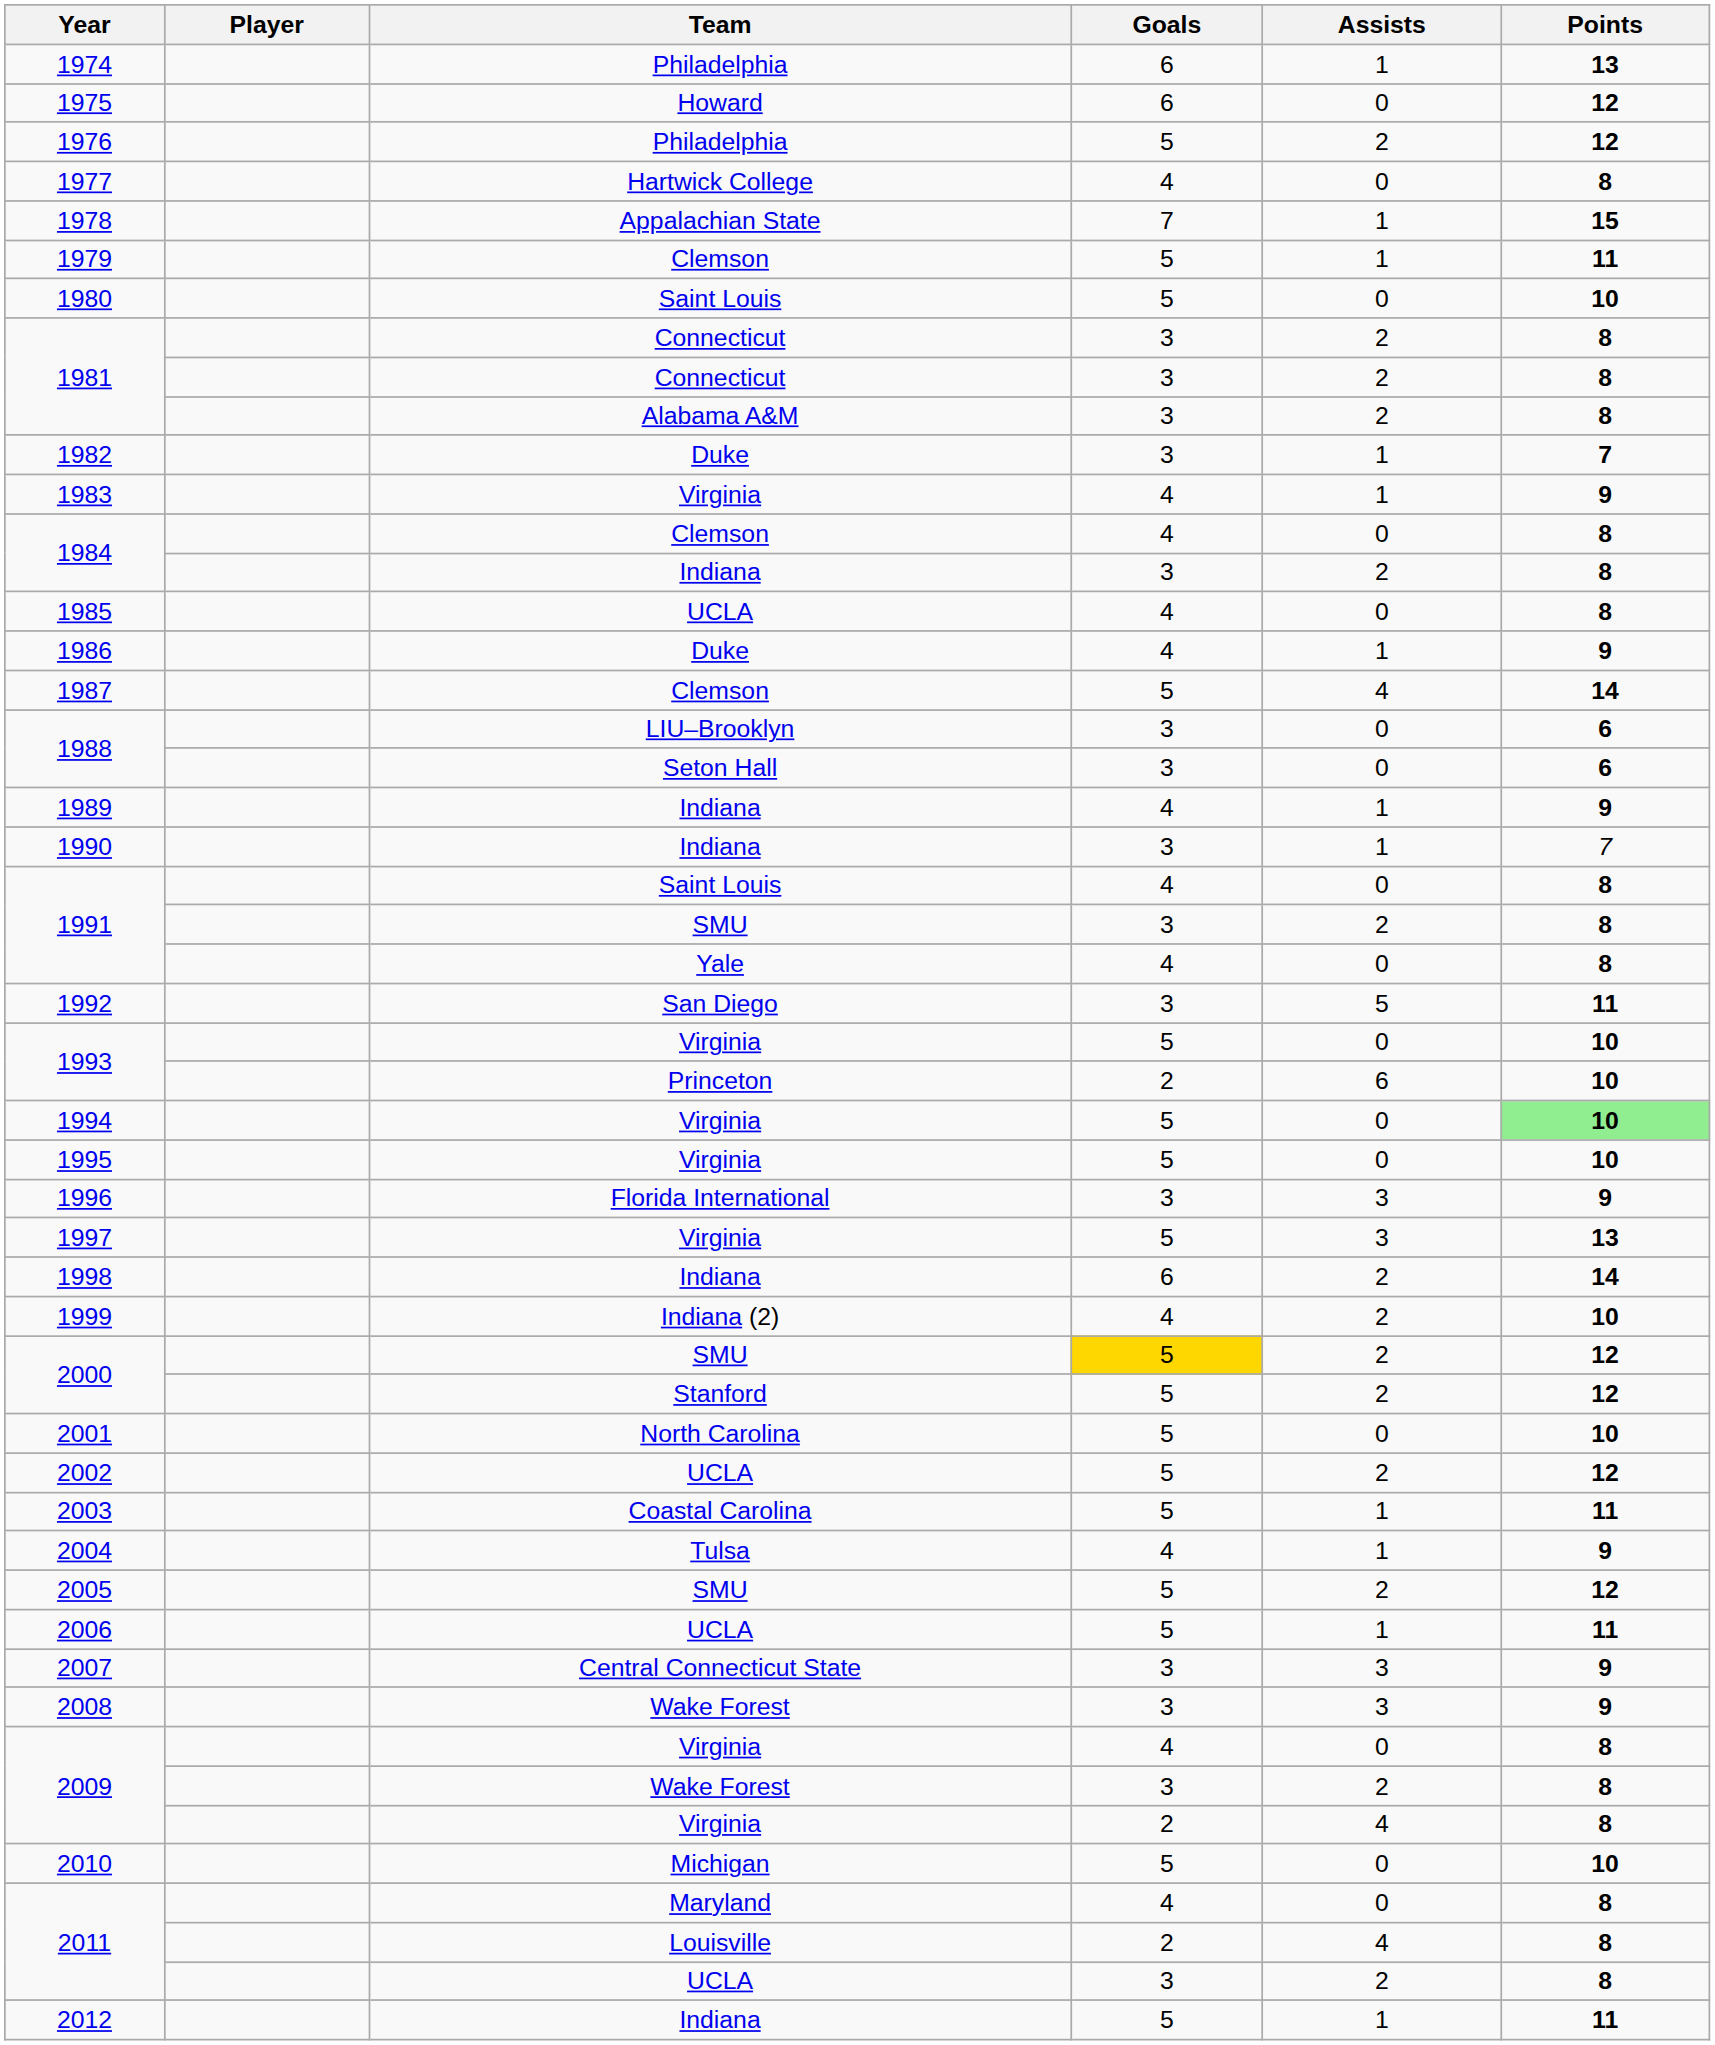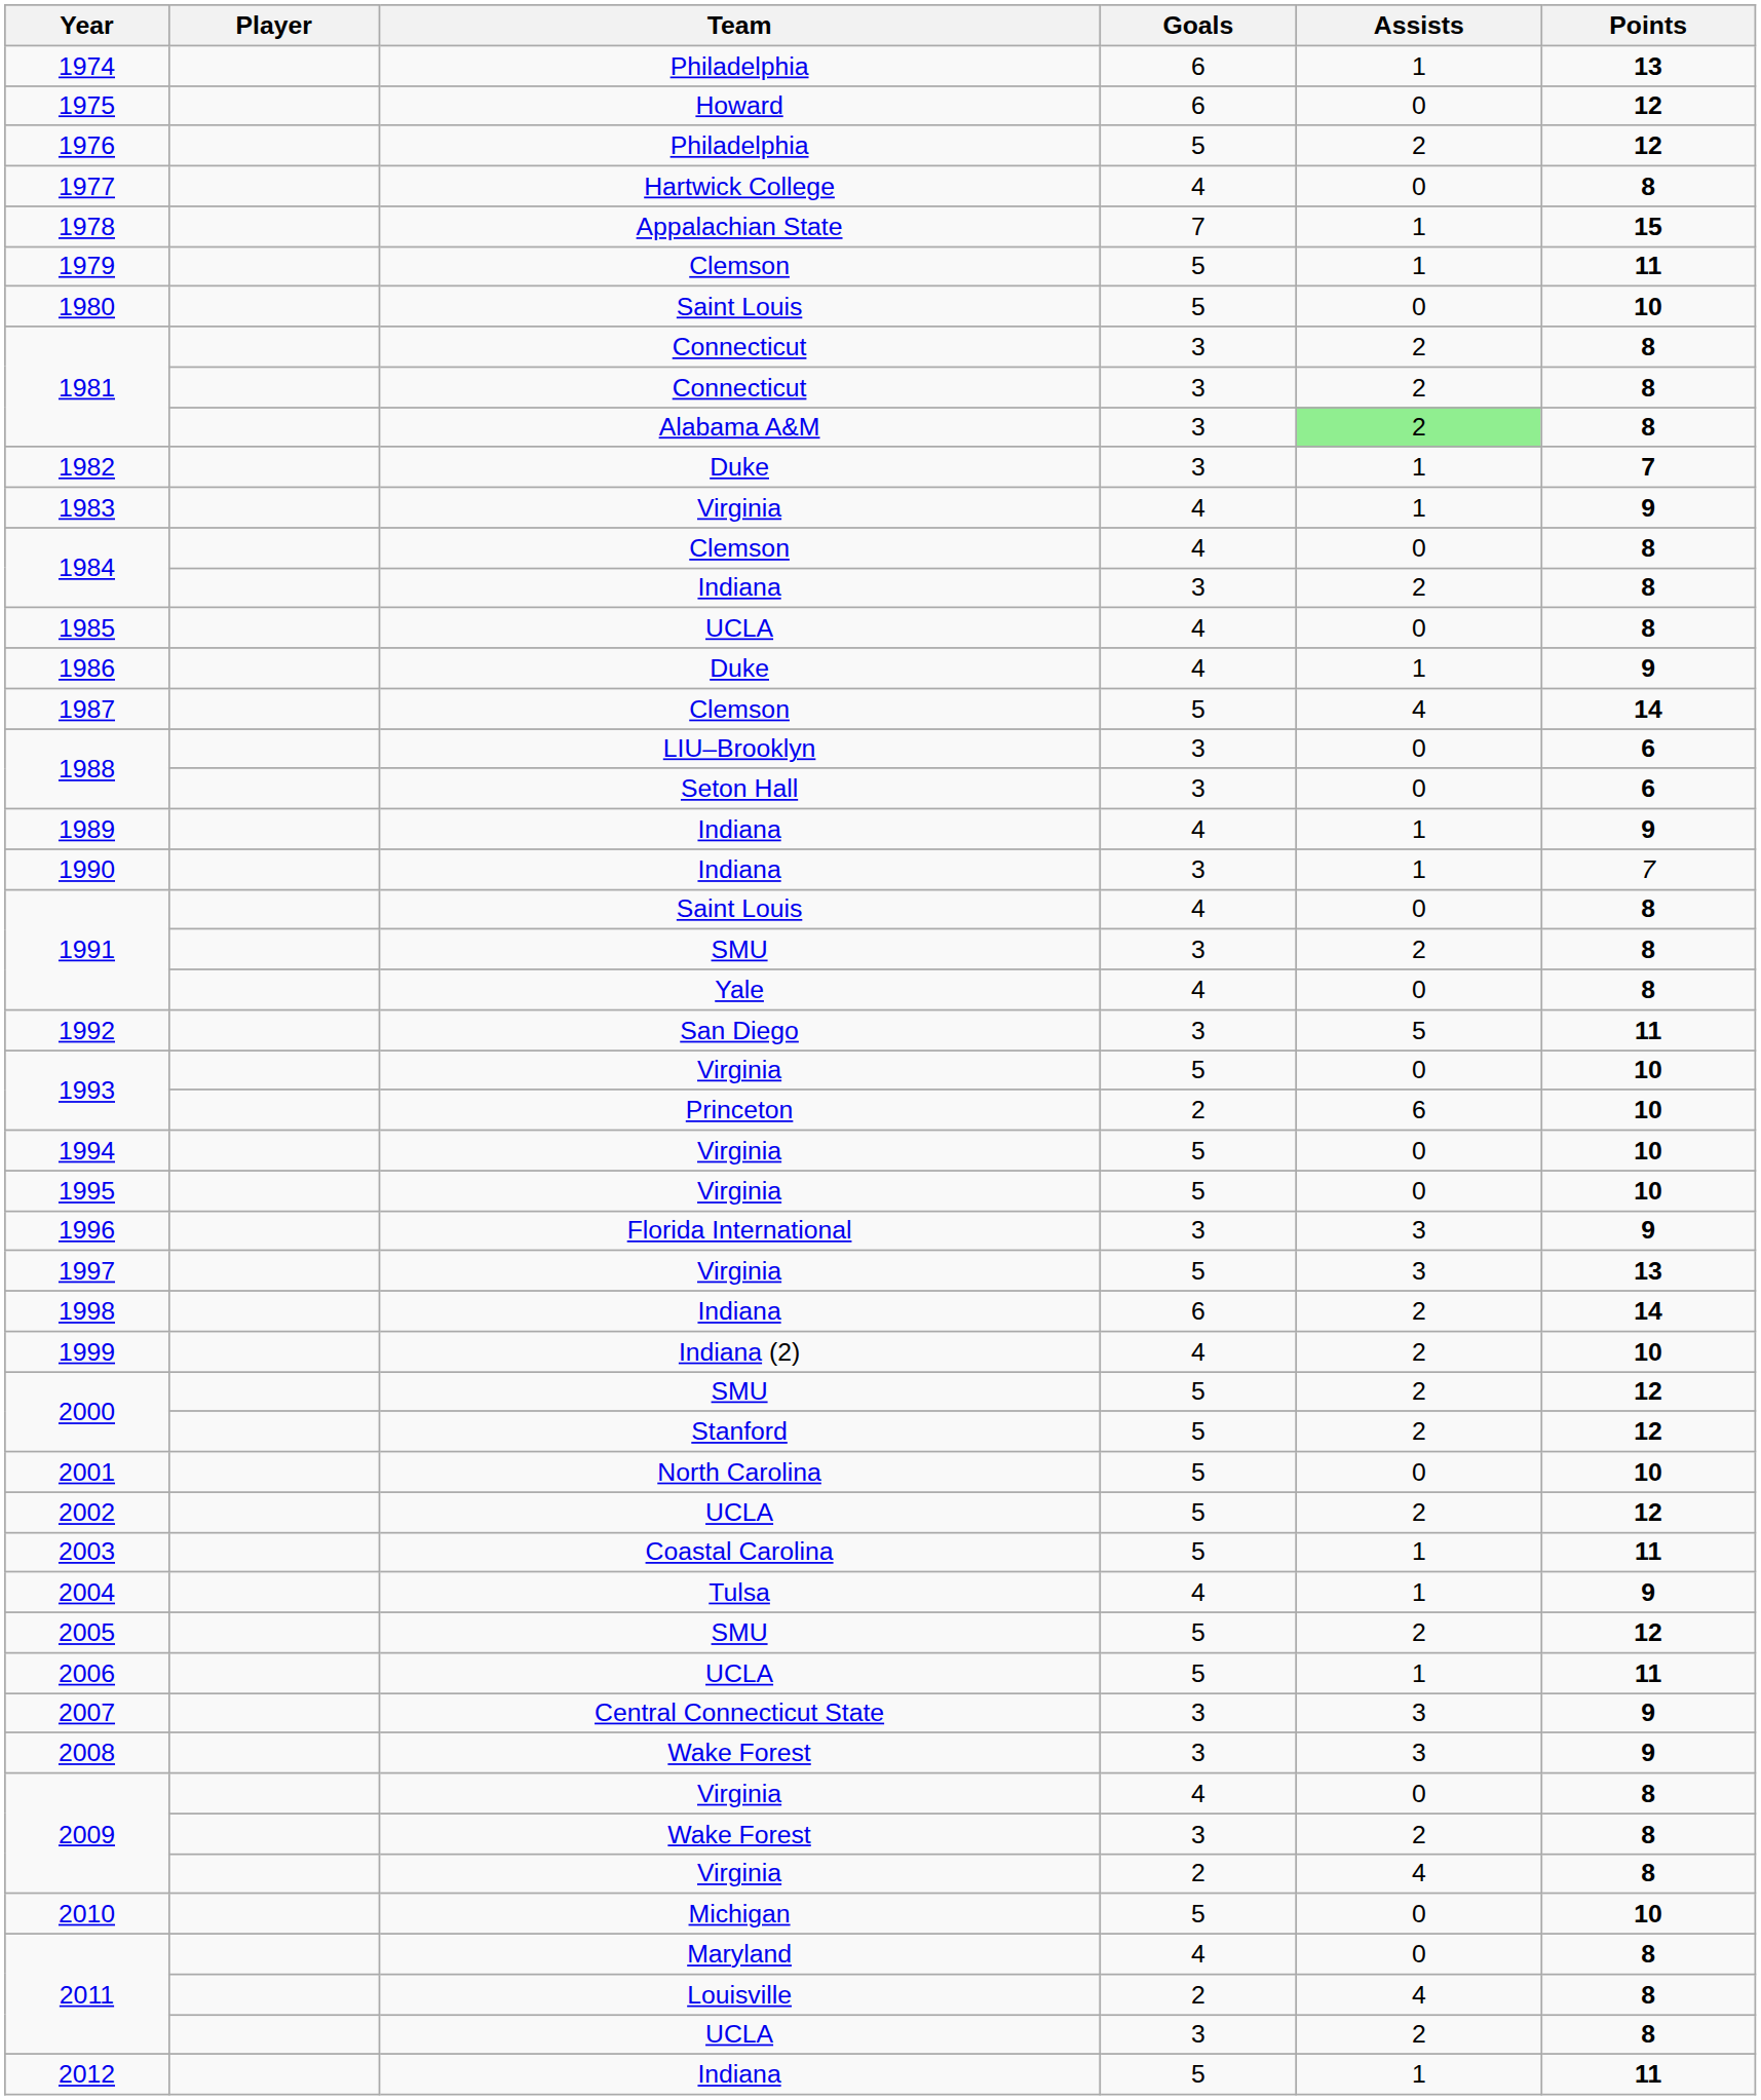1981 / Alabama A&M | Assists: no background -> lightgreen background
1994 | Points: lightgreen background -> no background
2000 / SMU | Goals: gold background -> no background
